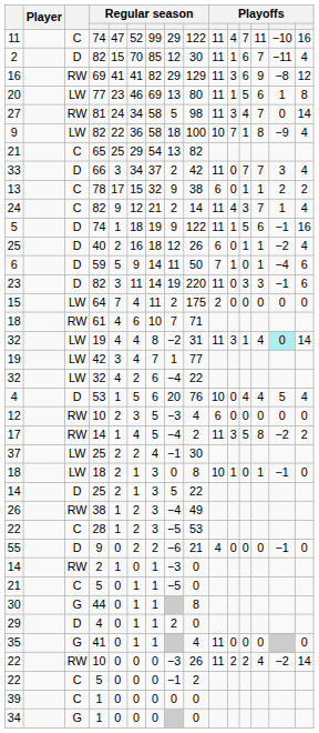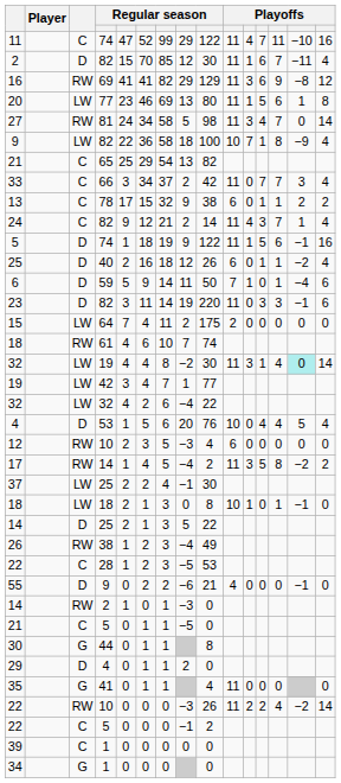33 | column 3: D -> C
18 / 61 | column 9: 71 -> 74
32 / 19 | column 9: 31 -> 30
